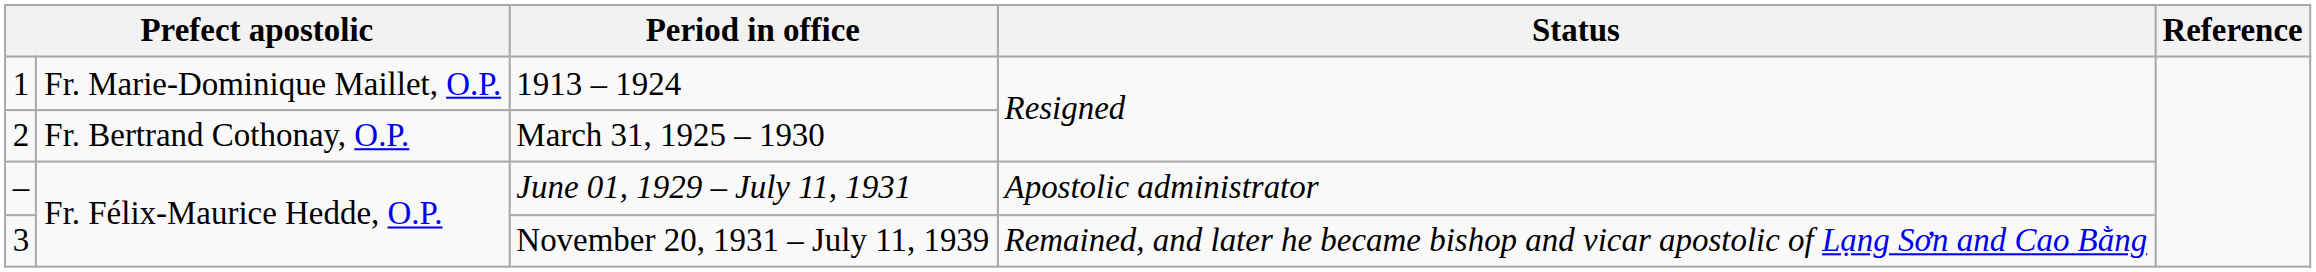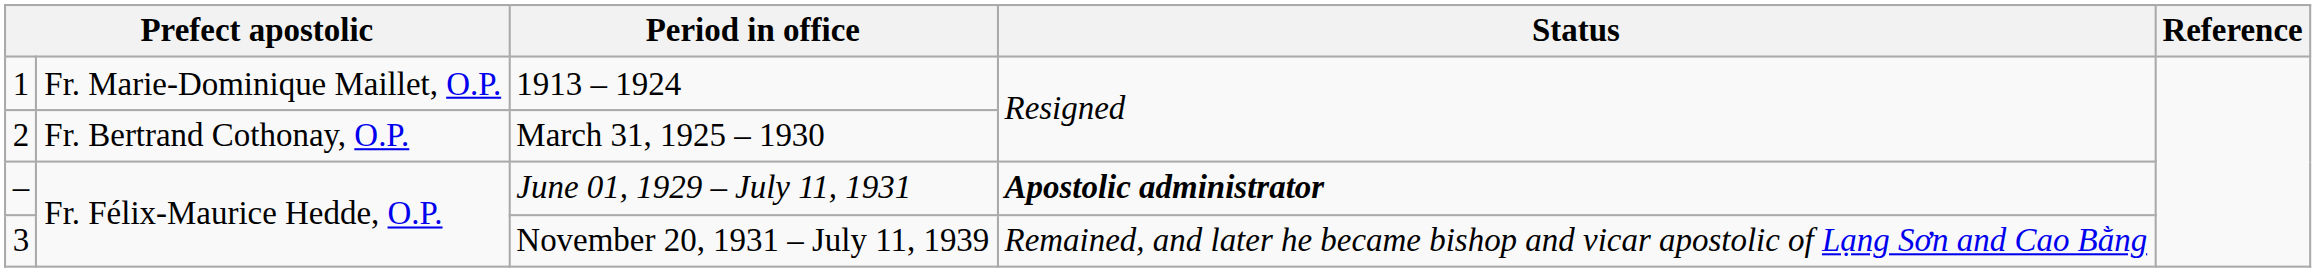June 01, 1929 – July 11, 1931 | Status: normal -> bold
